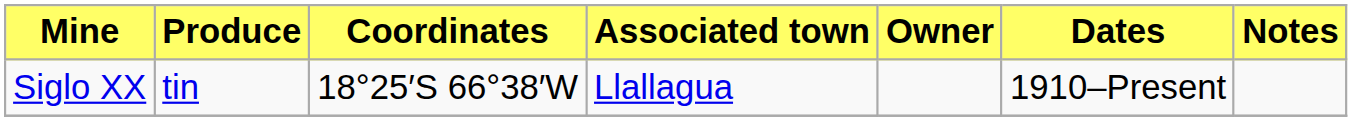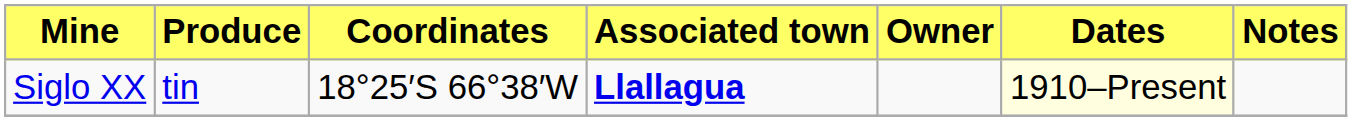Siglo XX | Associated town: normal -> bold
Siglo XX | Dates: no background -> lightyellow background
